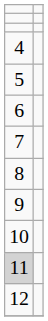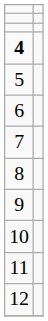row 4 | column 1: normal -> bold
row 11 | column 1: lightgrey background -> no background
